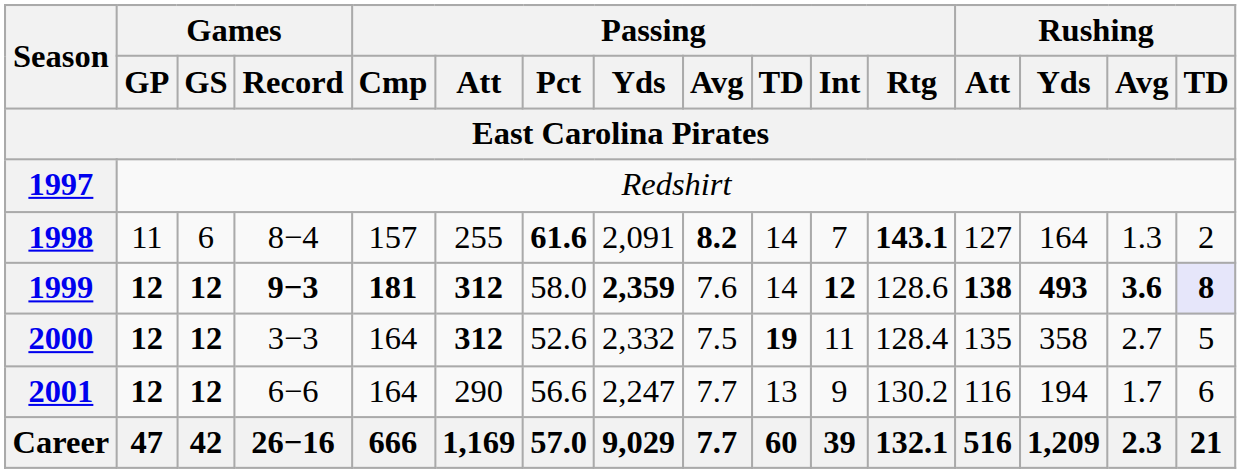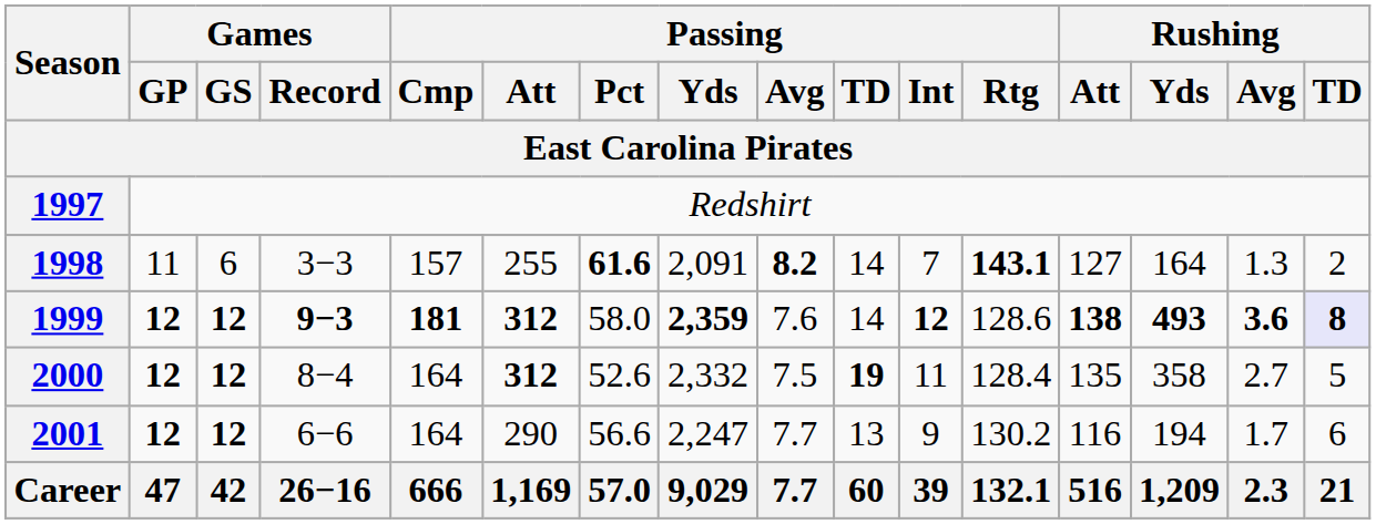1998 | Games / Record / East Carolina Pirates: 8−4 -> 3−3
2000 | Games / Record / East Carolina Pirates: 3−3 -> 8−4
